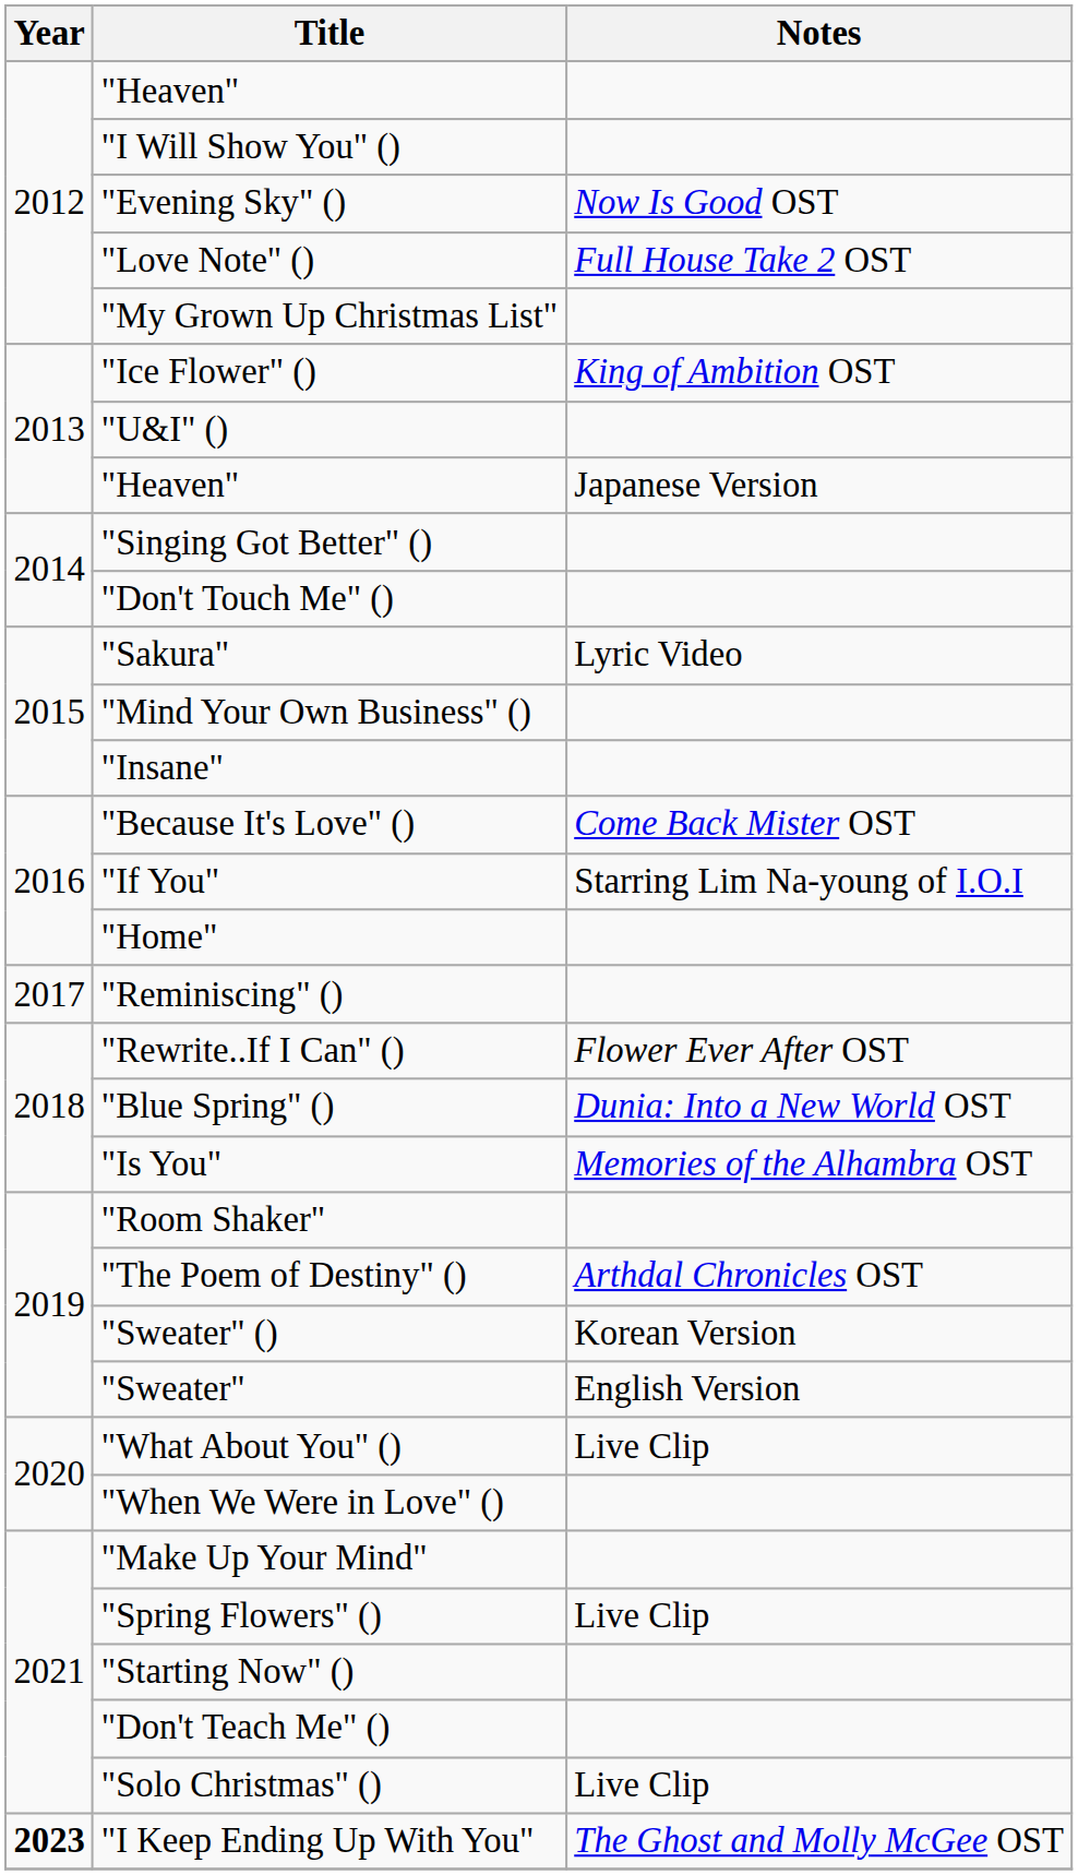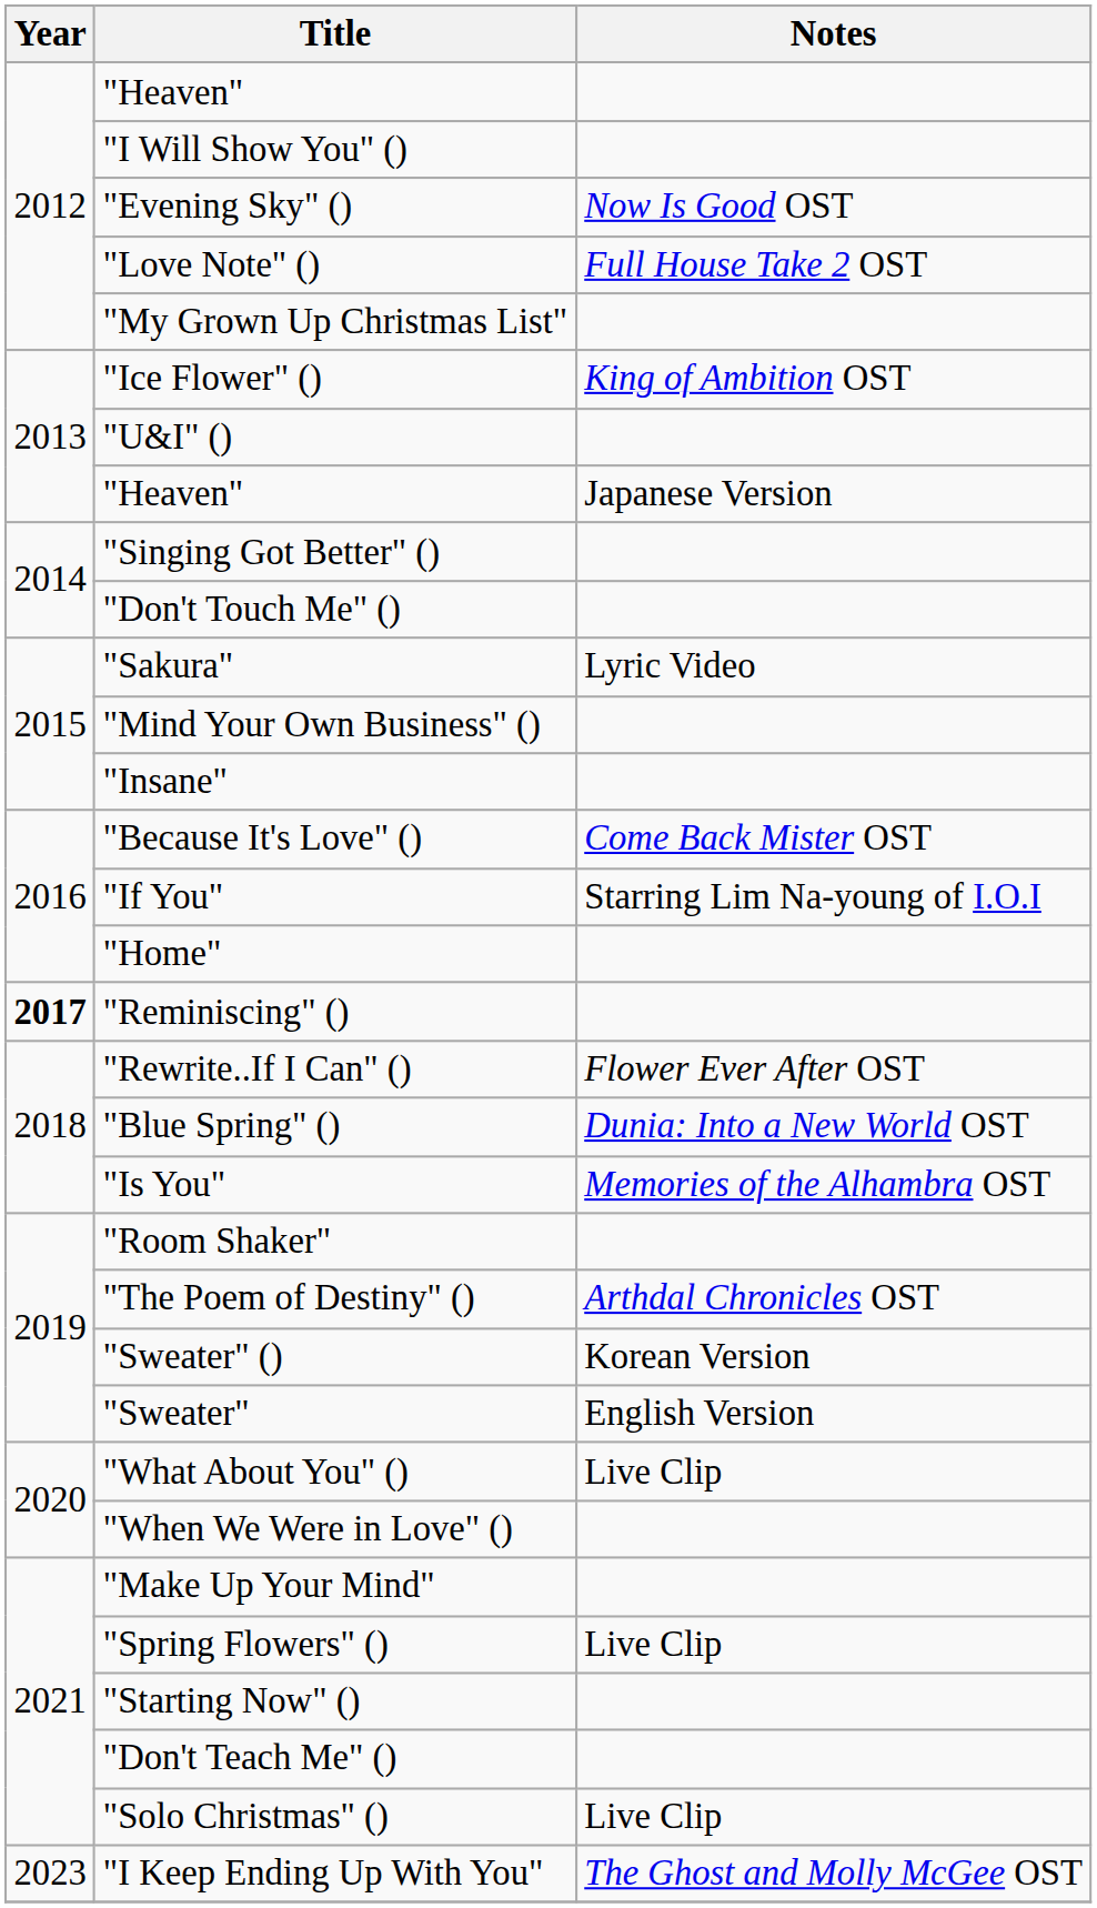"Reminiscing" () | Year: normal -> bold
"I Keep Ending Up With You" | Year: bold -> normal
